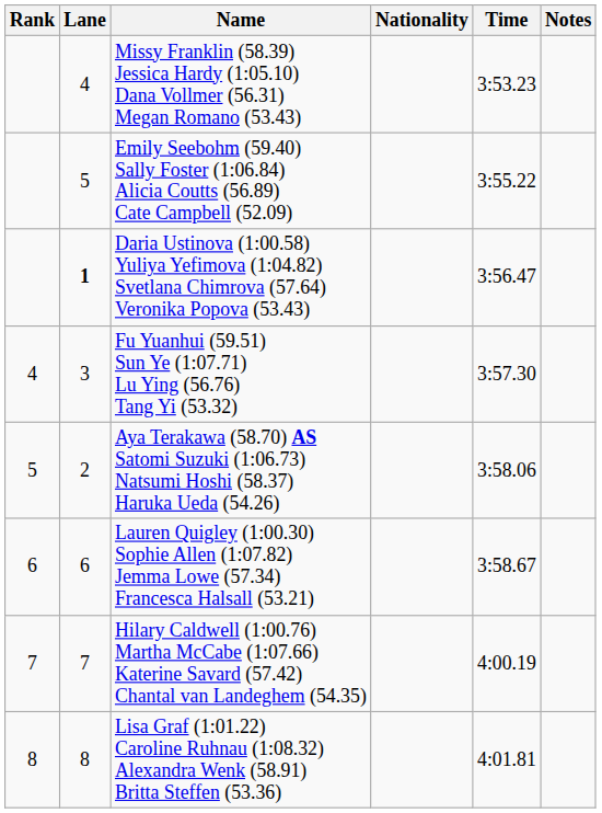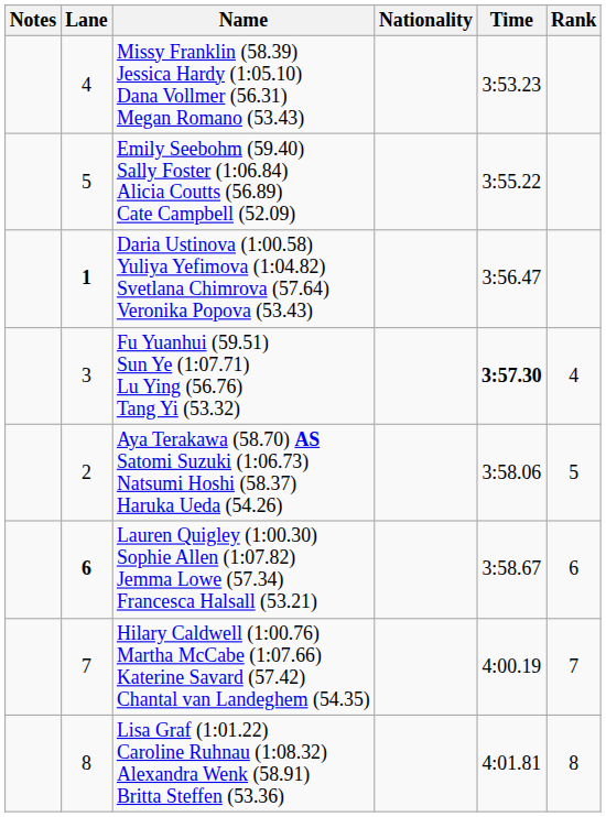columns swapped: Rank <-> Notes
row 5 | Time: normal -> bold
row 7 | Lane: normal -> bold
